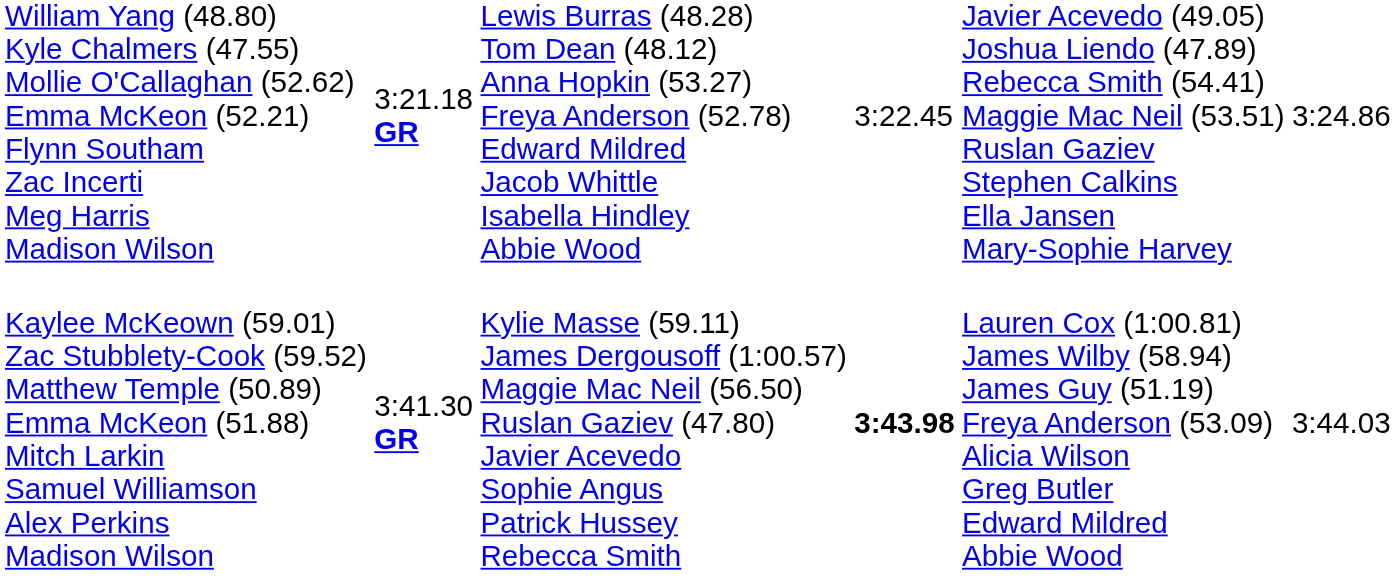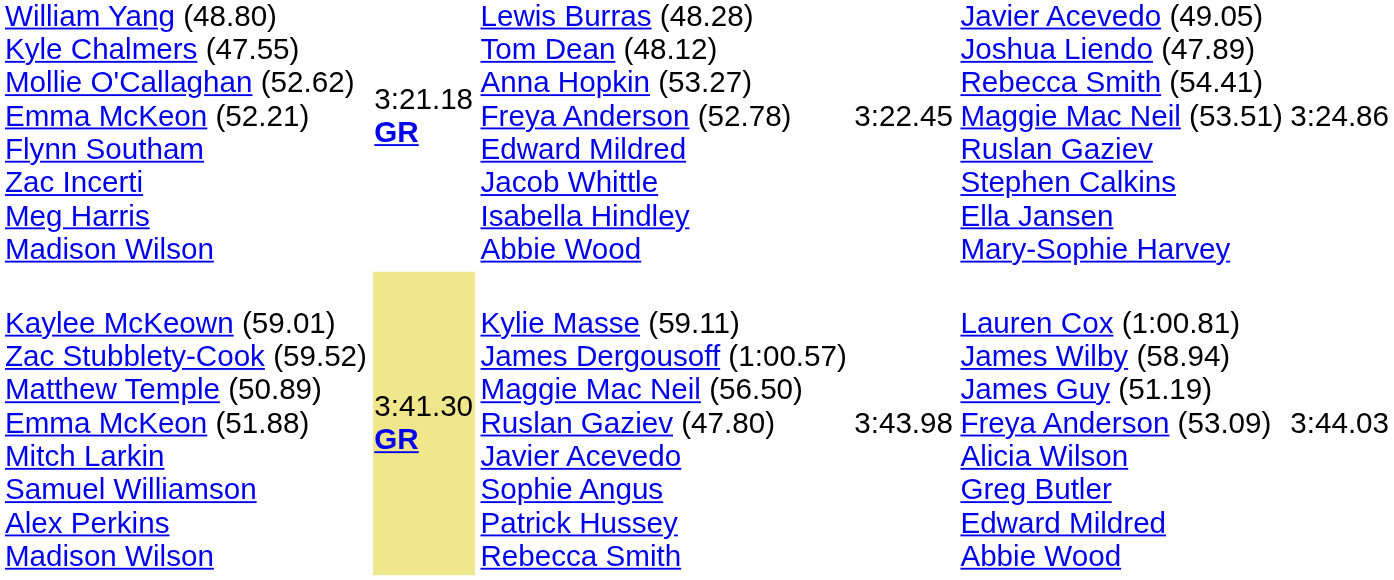row 2 | column 2: no background -> khaki background
row 2 | column 4: bold -> normal
